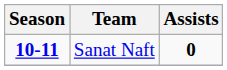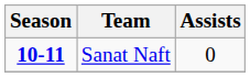Sanat Naft | Assists: bold -> normal
